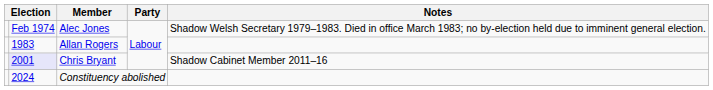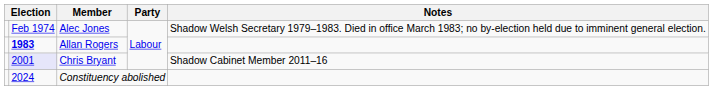Allan Rogers | column 2: normal -> bold
